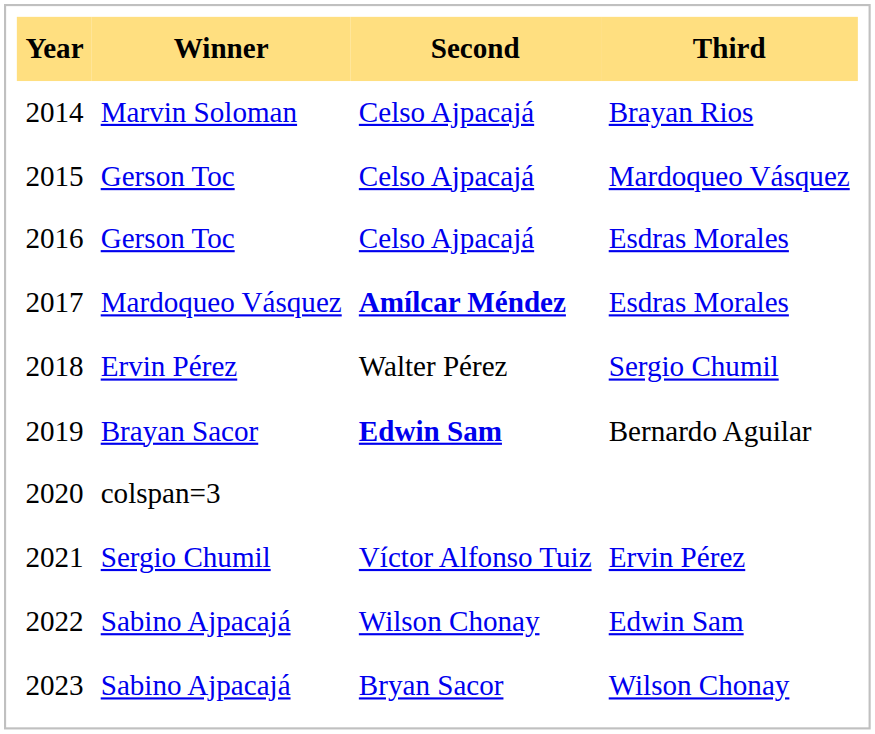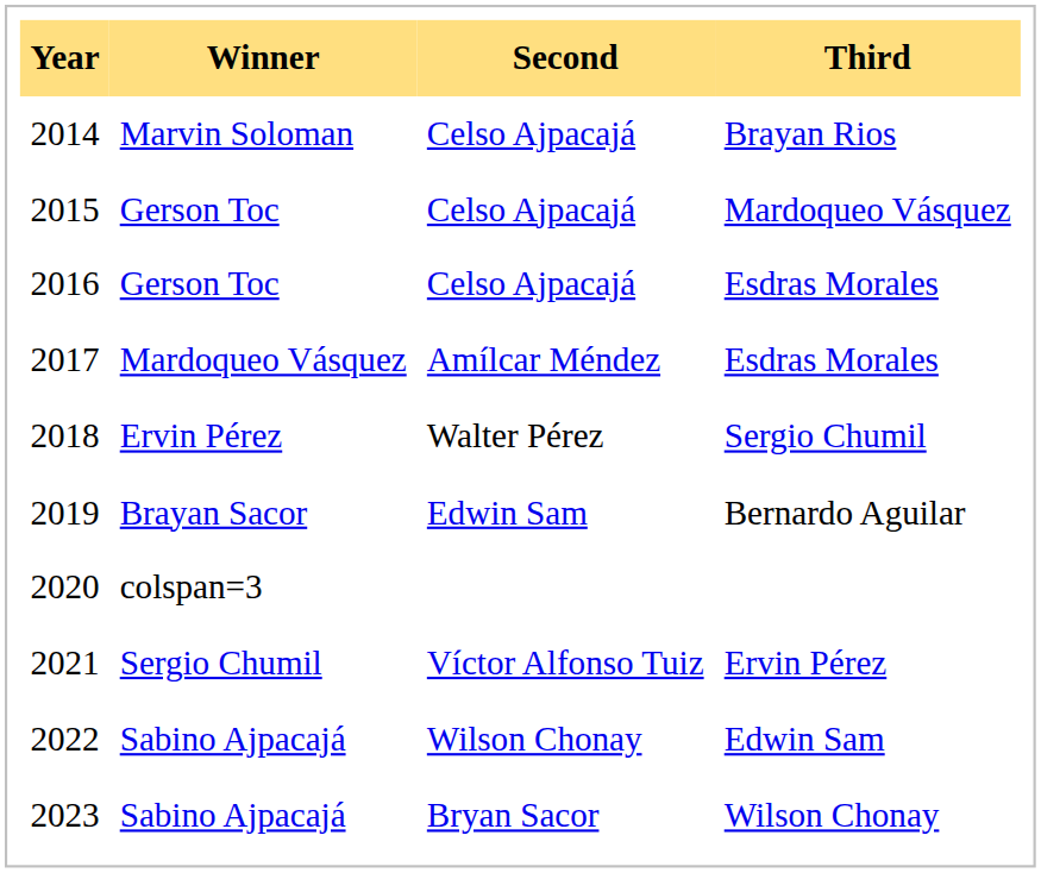2017 / Esdras Morales | Second: bold -> normal
Bernardo Aguilar | Second: bold -> normal
